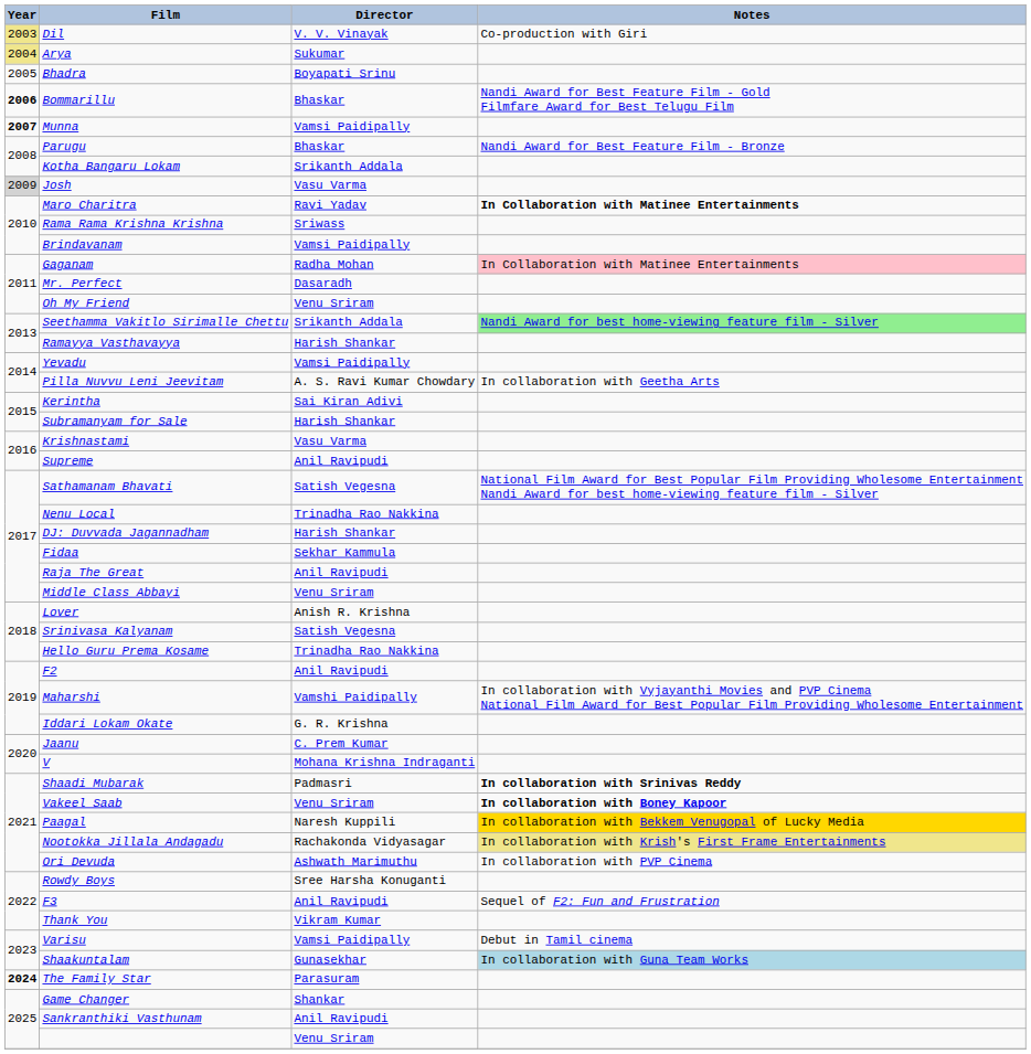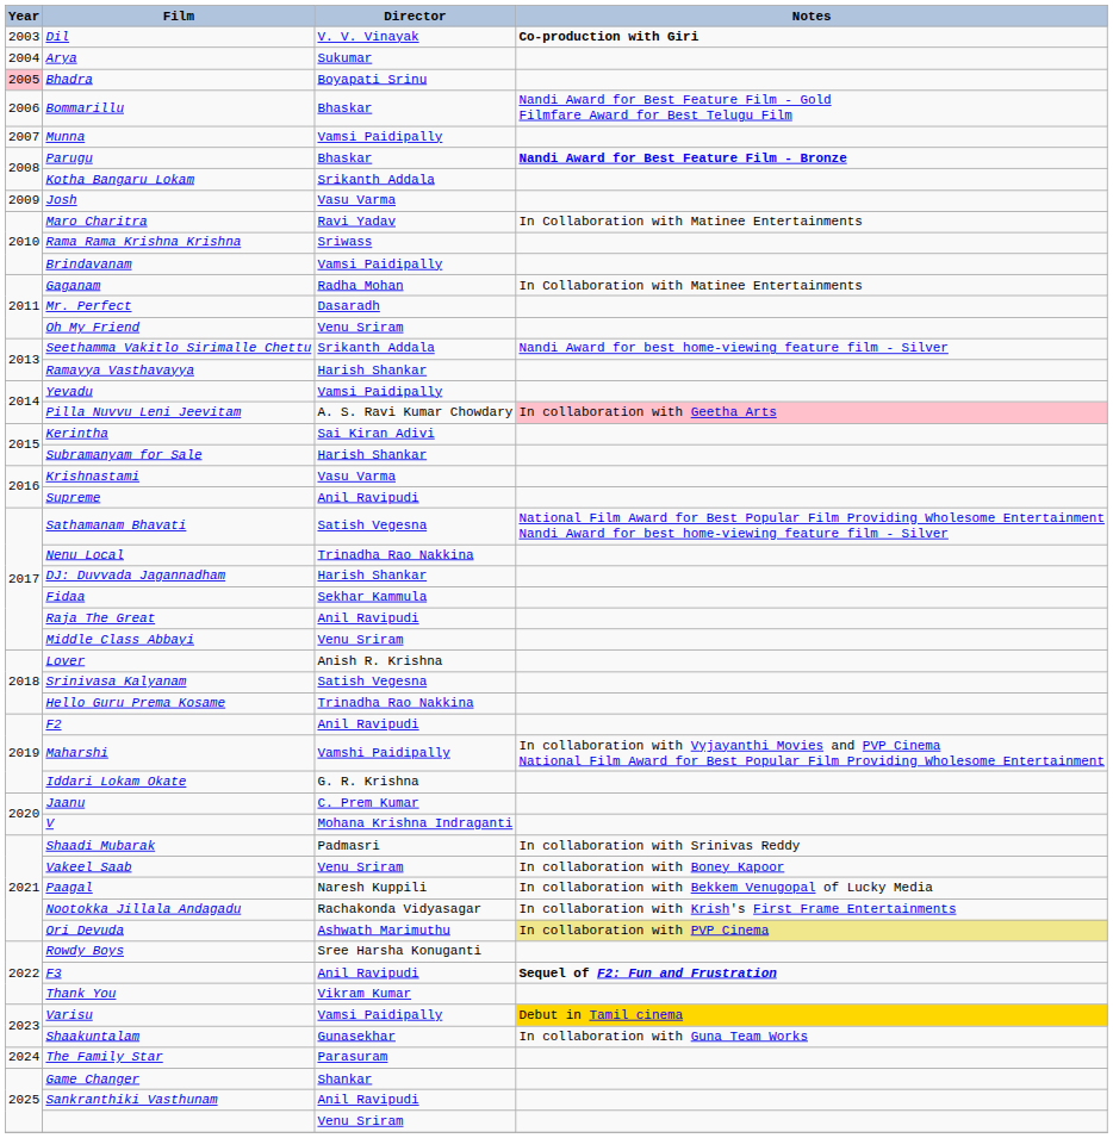Dil | Year: khaki background -> no background
Dil | Notes: normal -> bold
Arya | Year: khaki background -> no background
Bhadra | Year: no background -> pink background
Bommarillu | Year: bold -> normal
Munna | Year: bold -> normal
Parugu | Notes: normal -> bold
Josh | Year: lightgrey background -> no background
Maro Charitra | Notes: bold -> normal
Gaganam | Notes: pink background -> no background
Seethamma Vakitlo Sirimalle Chettu | Notes: lightgreen background -> no background
Pilla Nuvvu Leni Jeevitam | Notes: no background -> pink background
Shaadi Mubarak | Notes: bold -> normal
Vakeel Saab | Notes: bold -> normal
Paagal | Notes: gold background -> no background
Nootokka Jillala Andagadu | Notes: khaki background -> no background
Ori Devuda | Notes: no background -> khaki background
F3 | Notes: normal -> bold
Varisu | Notes: no background -> gold background
Shaakuntalam | Notes: lightblue background -> no background
The Family Star | Year: bold -> normal
